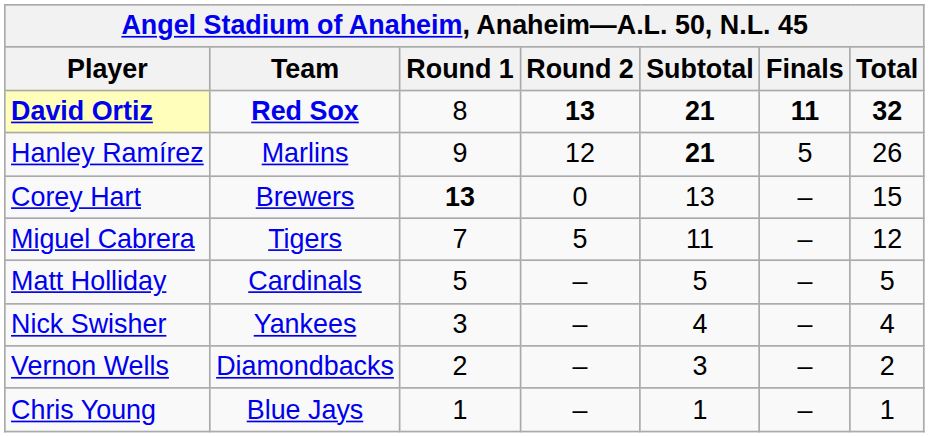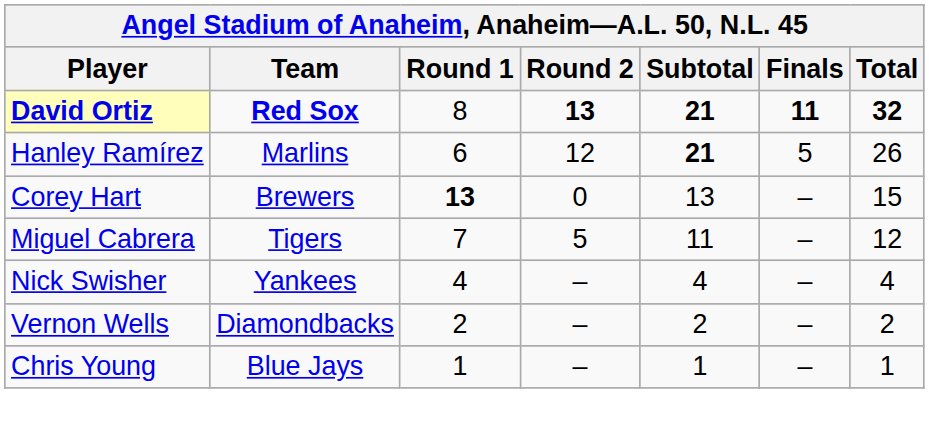Hanley Ramírez | Round 1: 9 -> 6
- row: Matt Holliday | Cardinals | 5 | – | 5 | – | 5
Nick Swisher | Round 1: 3 -> 4
Vernon Wells | Subtotal: 3 -> 2
